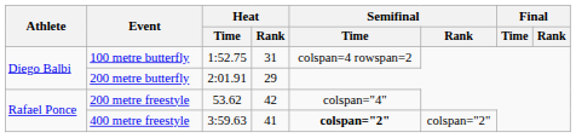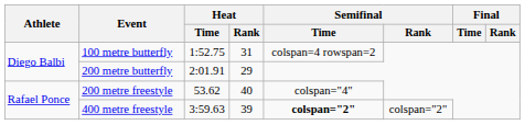200 metre freestyle | Heat / Rank: 42 -> 40
400 metre freestyle | Heat / Rank: 41 -> 39
